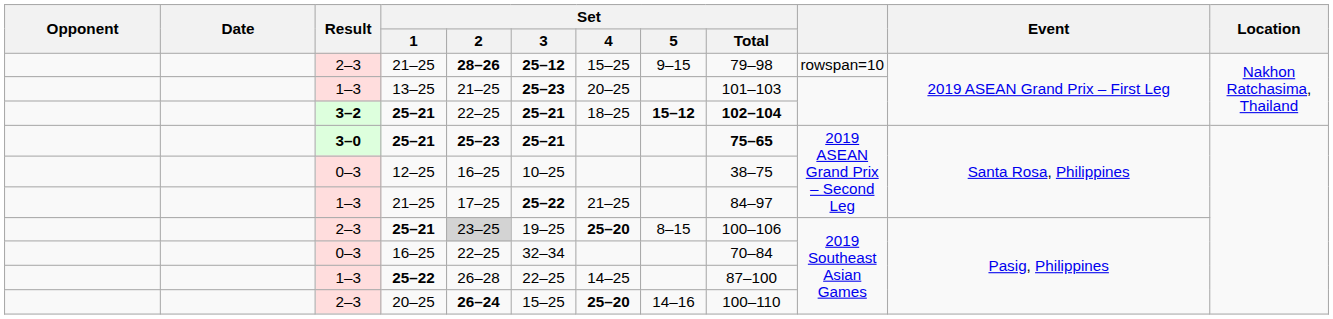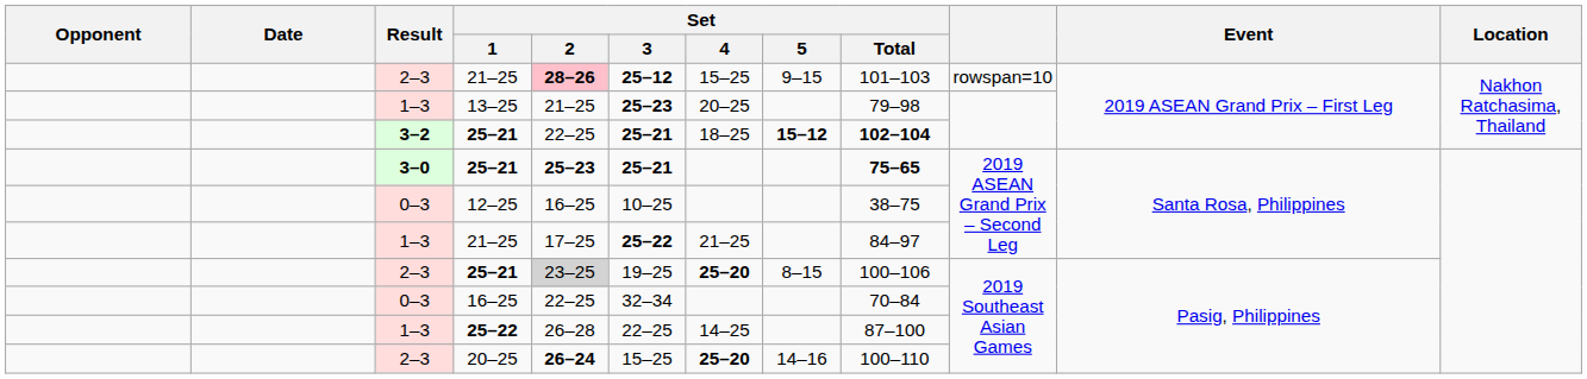2–3 / 21–25 | Set / 2: no background -> pink background
2–3 / 21–25 | Set / Total: 79–98 -> 101–103
13–25 | Set / Total: 101–103 -> 79–98
